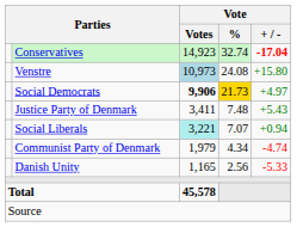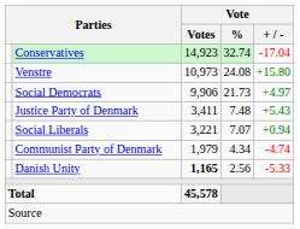Conservatives | Vote / + / -: bold -> normal
Venstre | Vote / Votes: lightblue background -> no background
Social Democrats | Vote / Votes: bold -> normal
Social Democrats | Vote / %: gold background -> no background
Social Liberals | Vote / Votes: paleturquoise background -> no background
Danish Unity | Vote / Votes: normal -> bold
